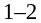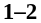row 1 | column 1: normal -> bold
